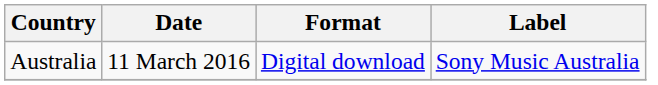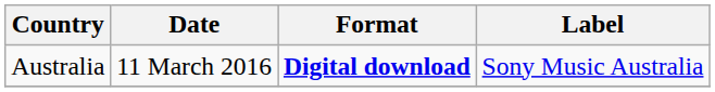Australia | Format: normal -> bold
